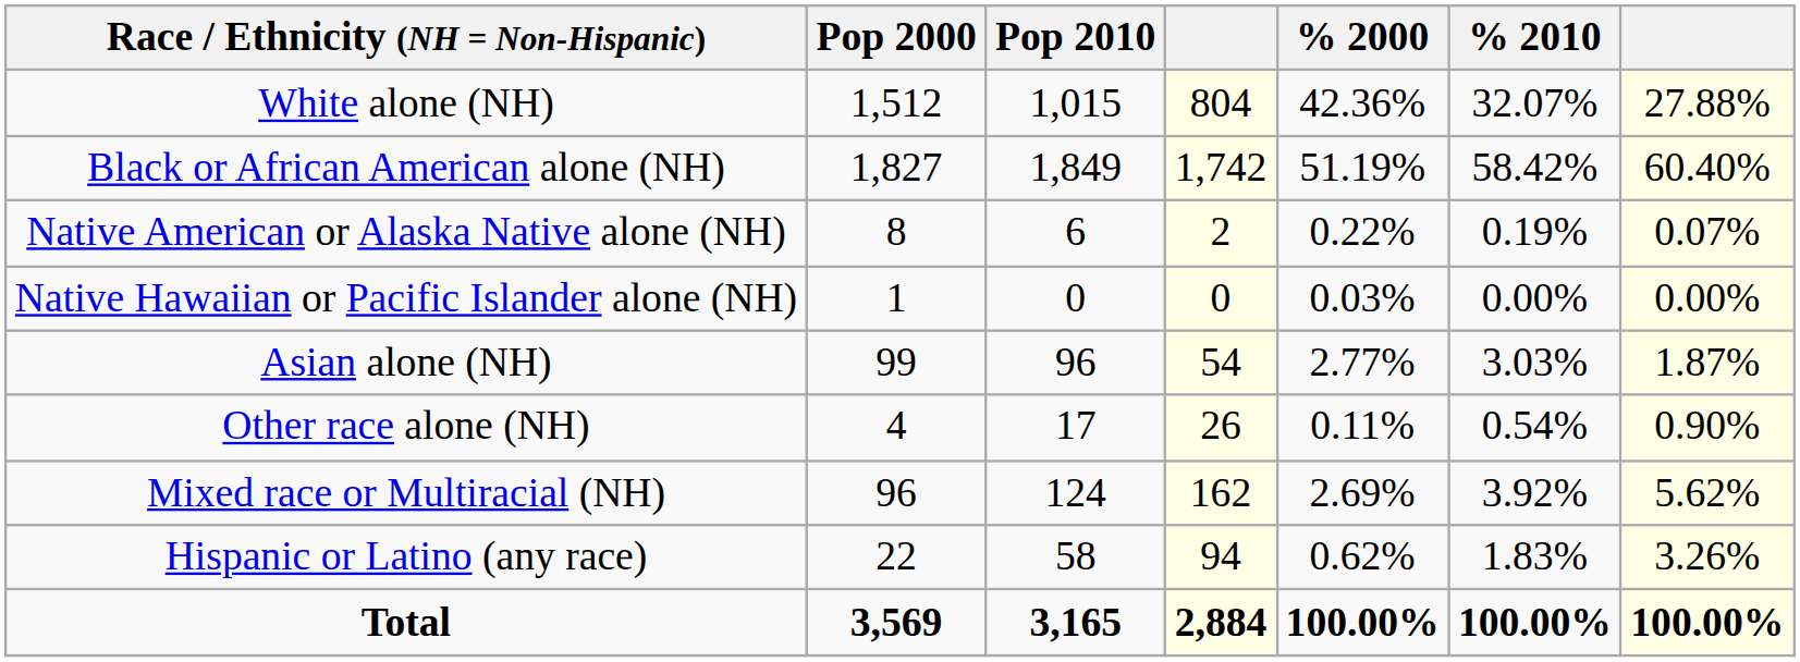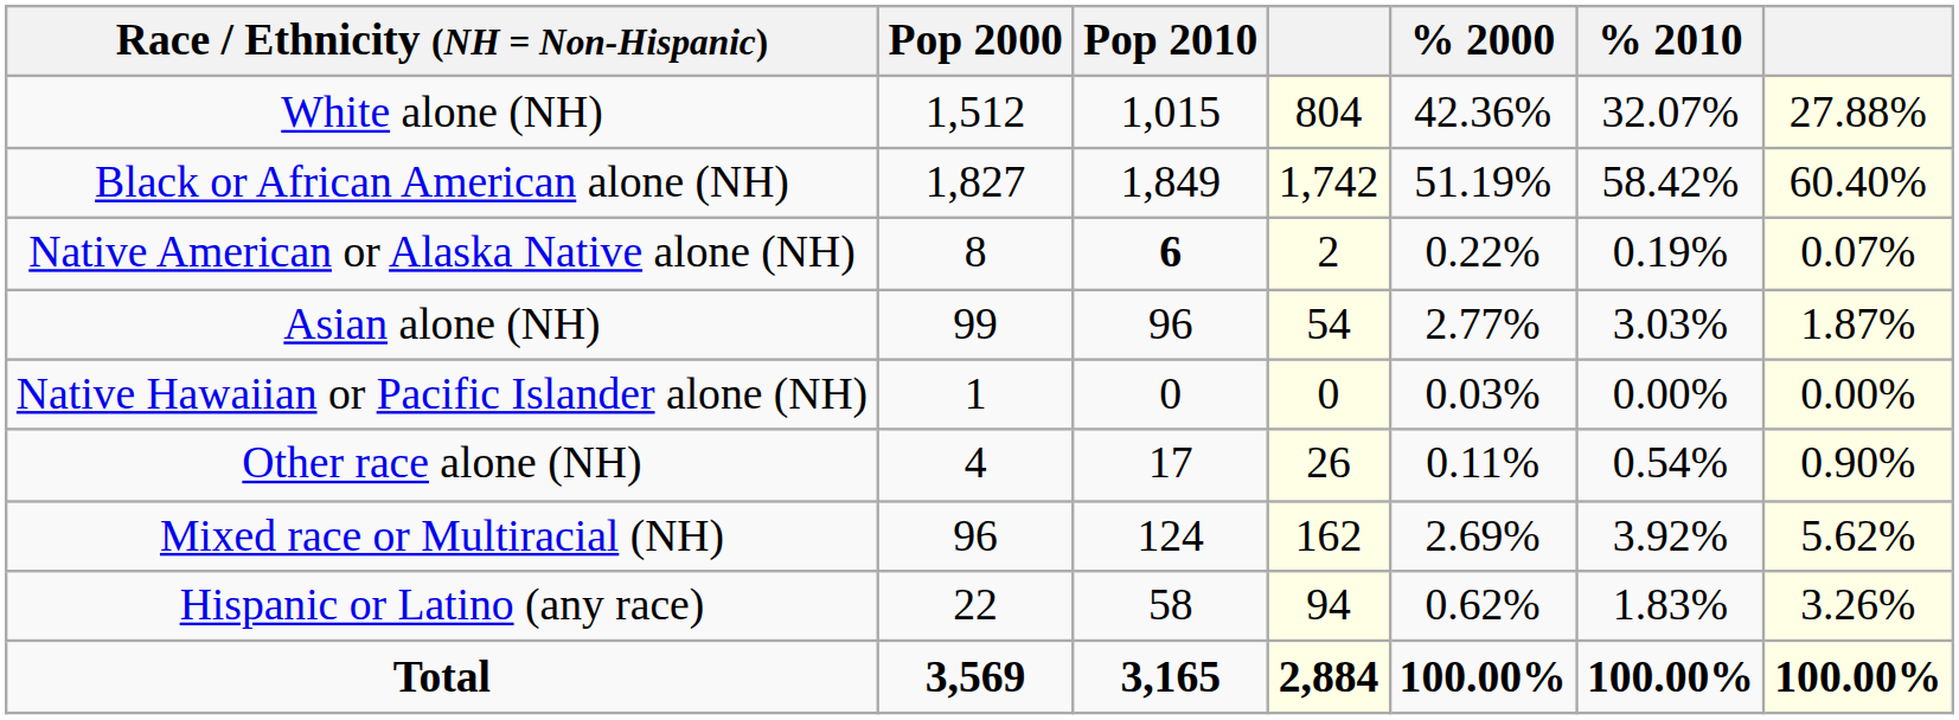Native American or Alaska Native alone (NH) | Pop 2010: normal -> bold
rows swapped: Asian alone (NH) <-> Native Hawaiian or Pacific Islander alone (NH)
